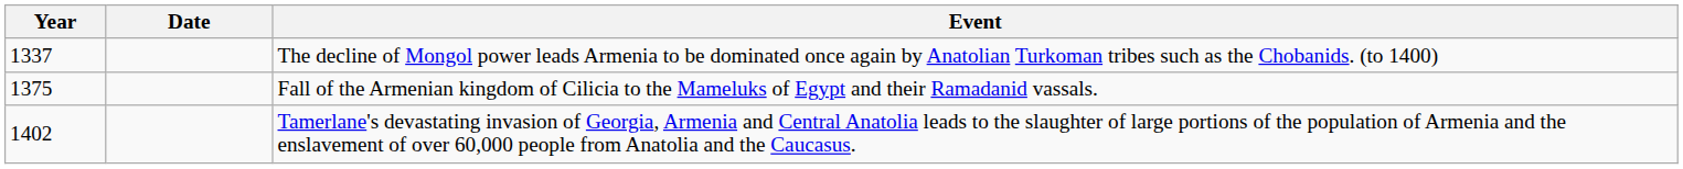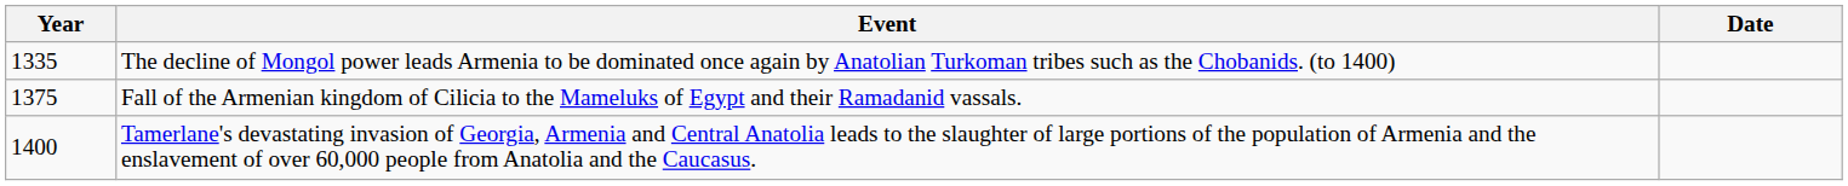columns swapped: Date <-> Event
row 2 | Year: 1337 -> 1335
row 4 | Year: 1402 -> 1400
